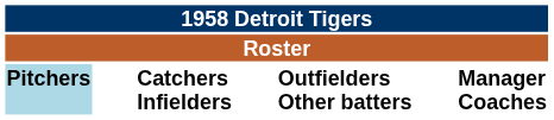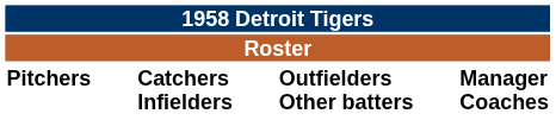Pitchers | column 1: lightblue background -> no background
